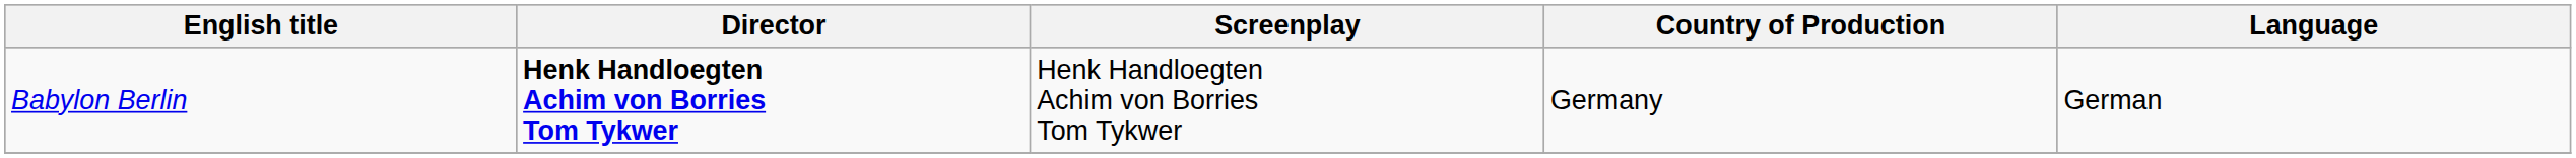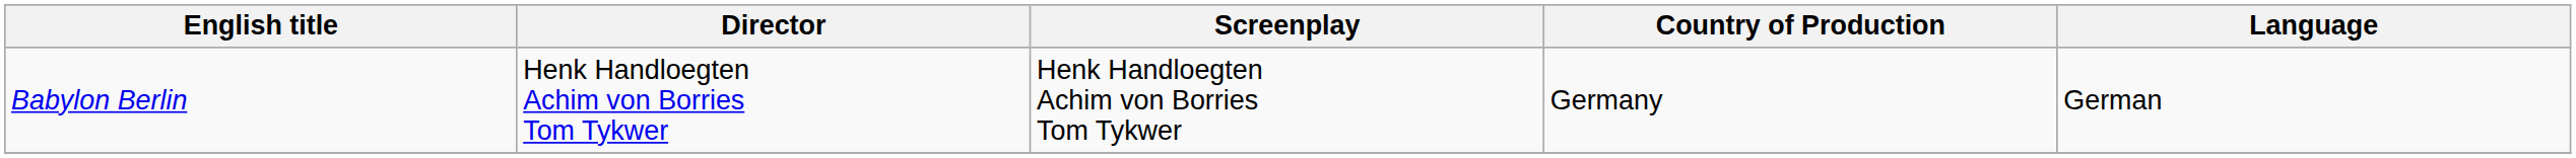Babylon Berlin | Director: bold -> normal
